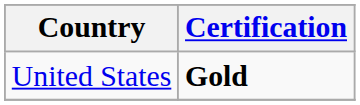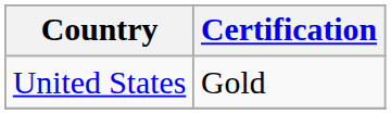United States | Certification: bold -> normal
